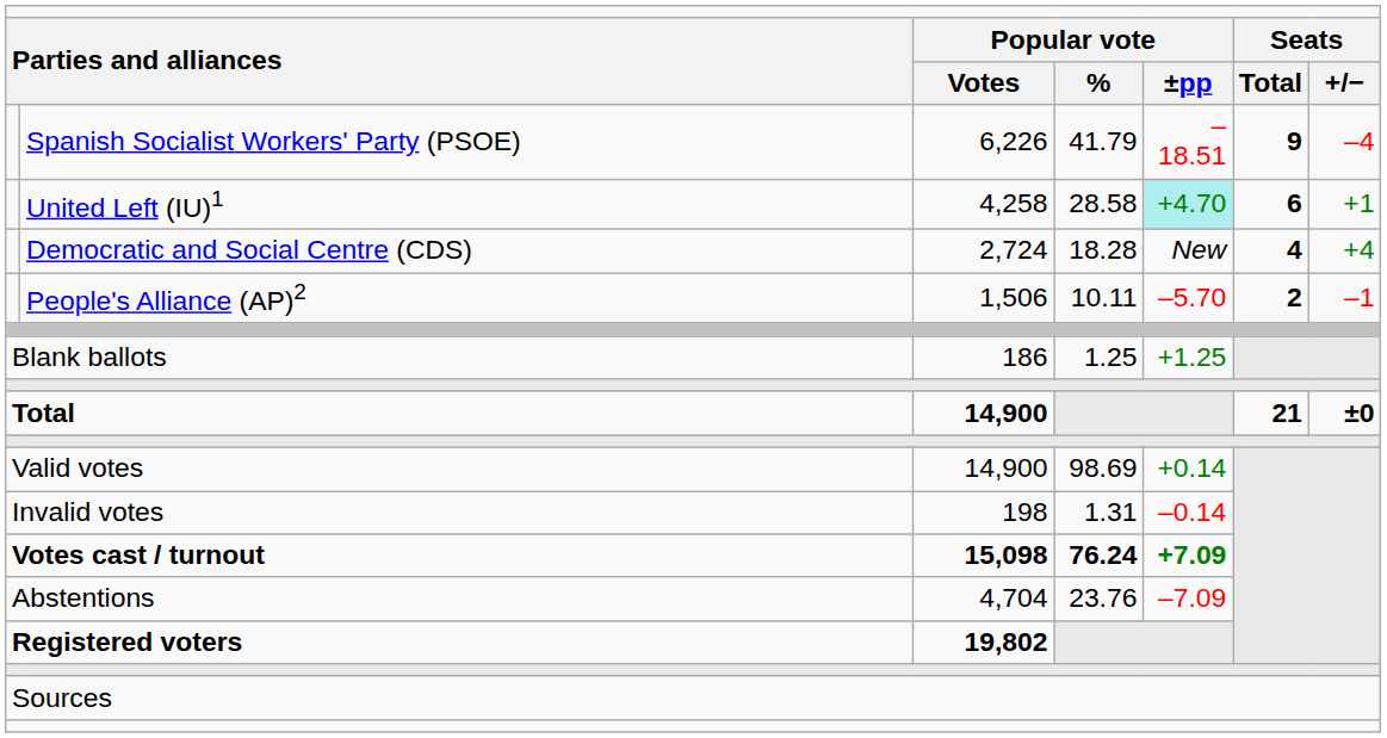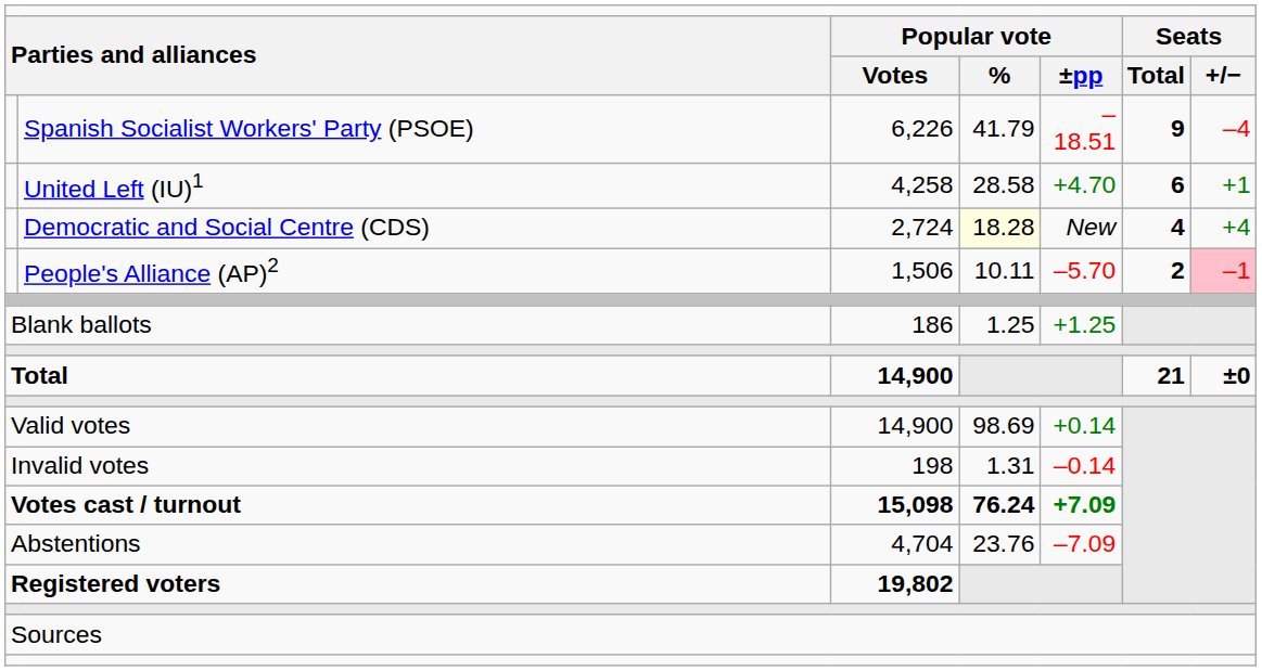United Left (IU)1 | column 5: paleturquoise background -> no background
Democratic and Social Centre (CDS) | column 4: no background -> lightyellow background
People's Alliance (AP)2 | column 7: no background -> pink background
